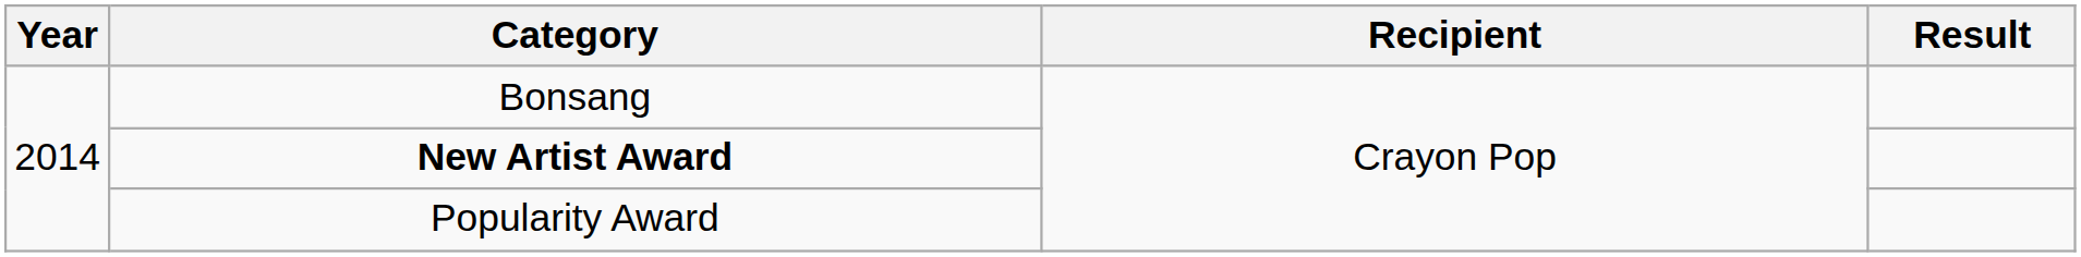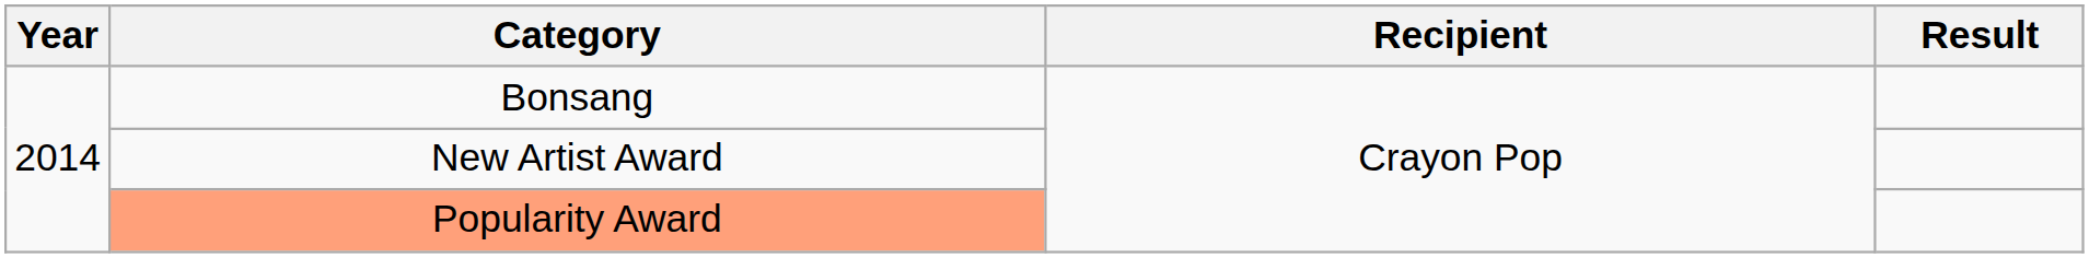New Artist Award | Category: bold -> normal
Popularity Award | Category: no background -> lightsalmon background
